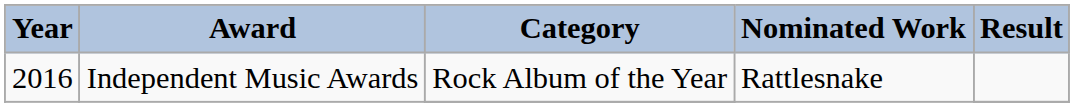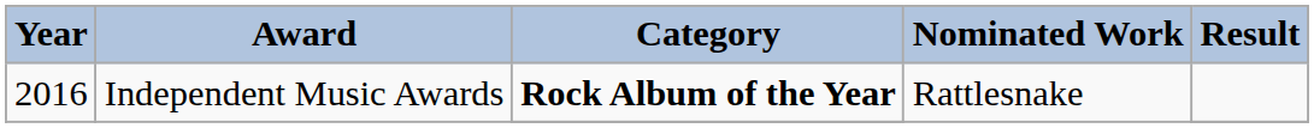Independent Music Awards / Rock Album of the Year | Category: normal -> bold
